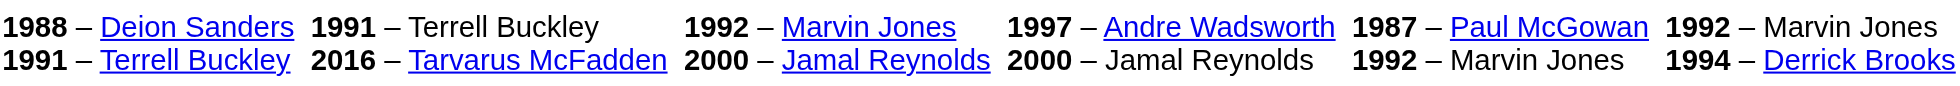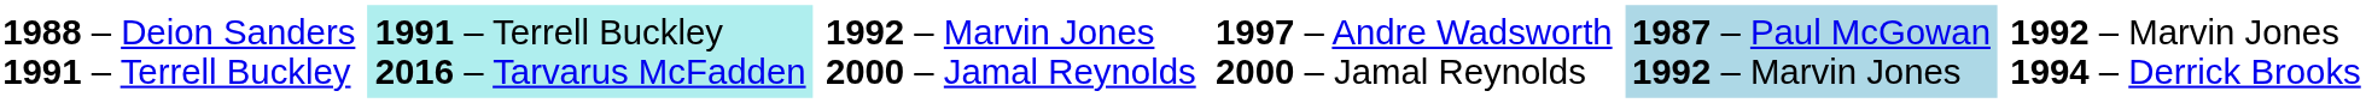1988 – Deion Sanders 1991 – Terrell Buckley | column 2: no background -> paleturquoise background
1988 – Deion Sanders 1991 – Terrell Buckley | column 5: no background -> lightblue background
